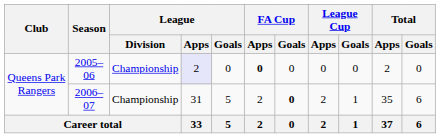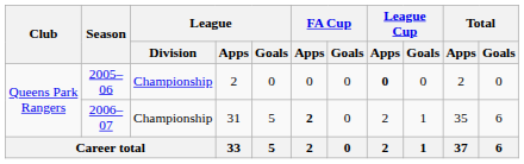2005–06 | League / Apps: lavender background -> no background
2005–06 | FA Cup / Apps: bold -> normal
2005–06 | League Cup / Apps: normal -> bold
2006–07 | FA Cup / Apps: normal -> bold
2006–07 | FA Cup / Goals: bold -> normal
